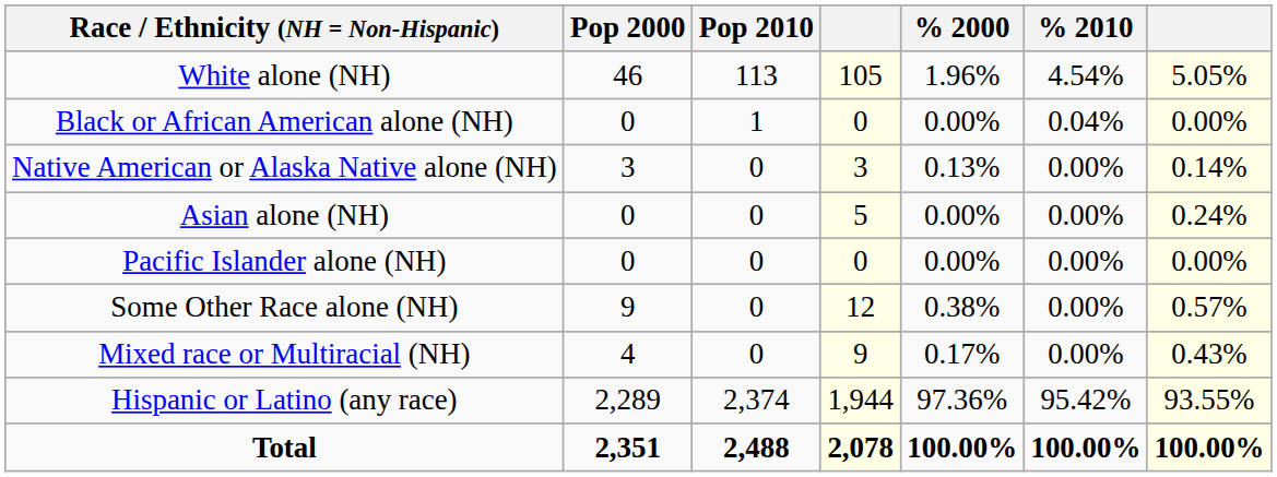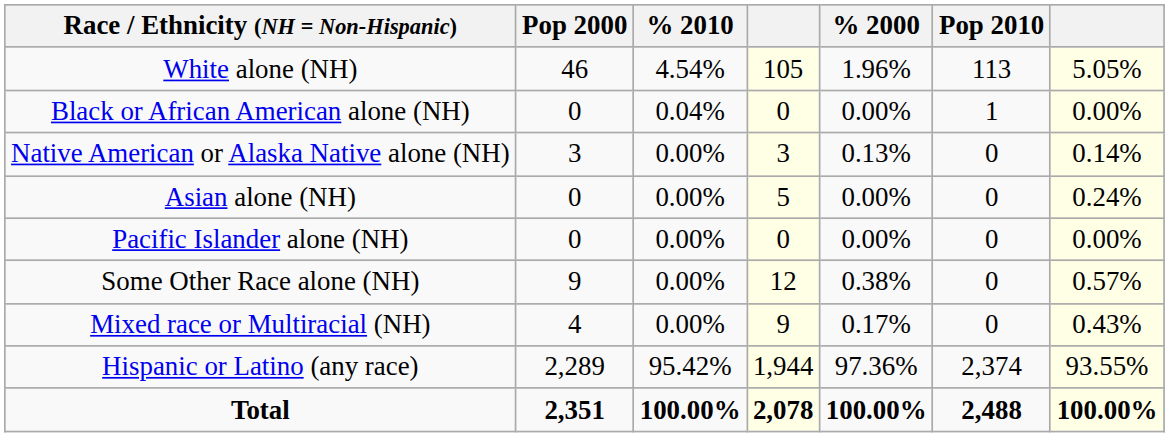columns swapped: Pop 2010 <-> % 2010
